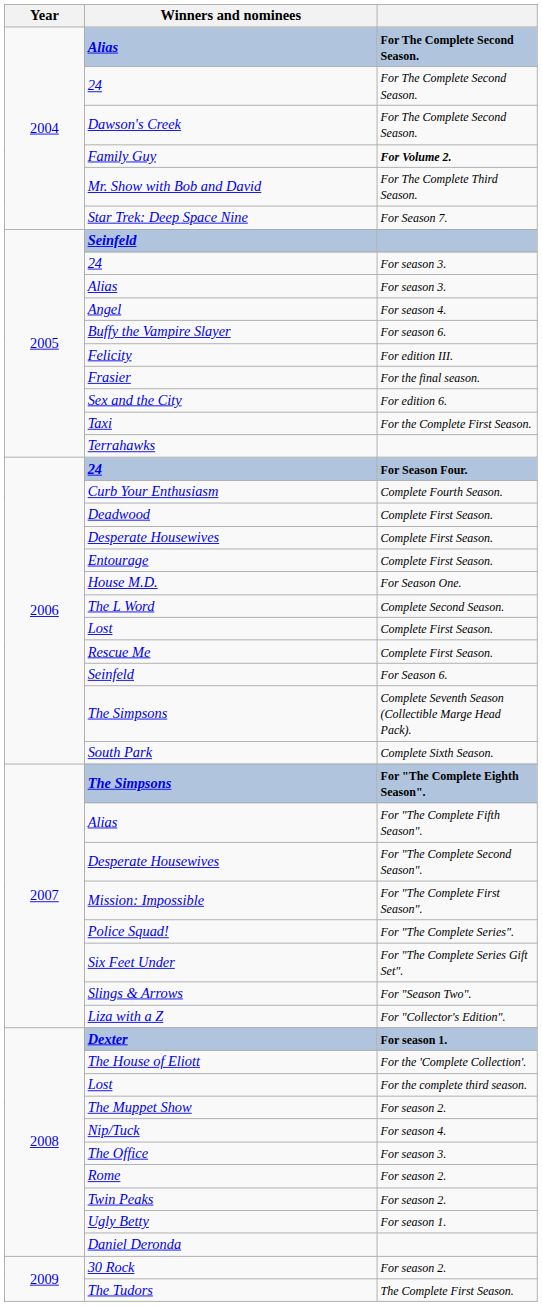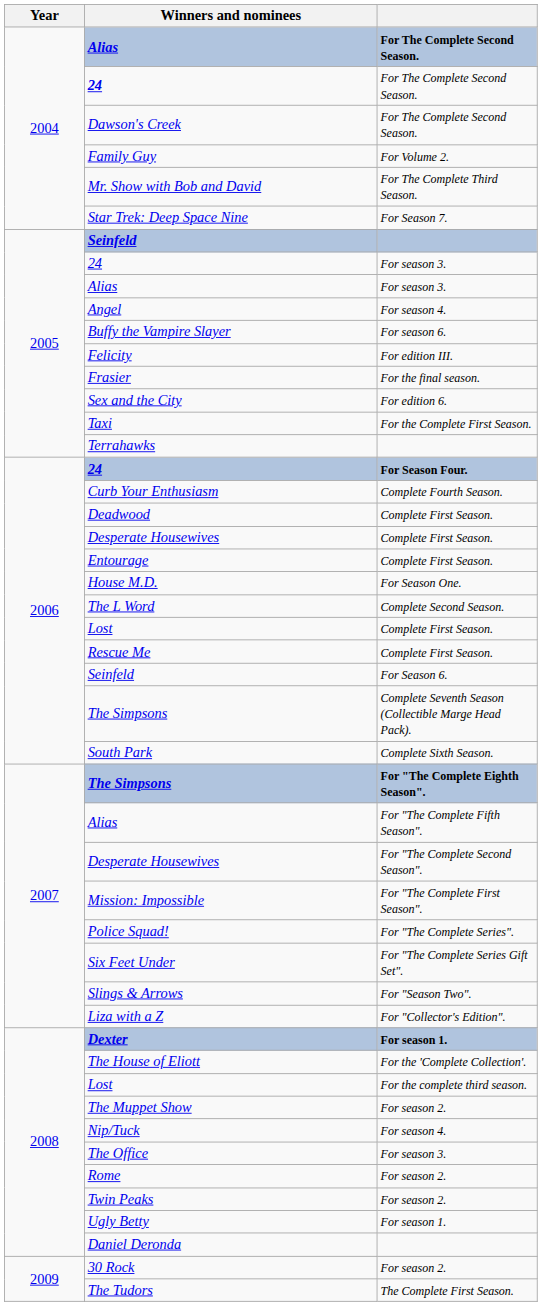24 / For The Complete Second Season. | Winners and nominees: normal -> bold
Family Guy | column 3: bold -> normal
